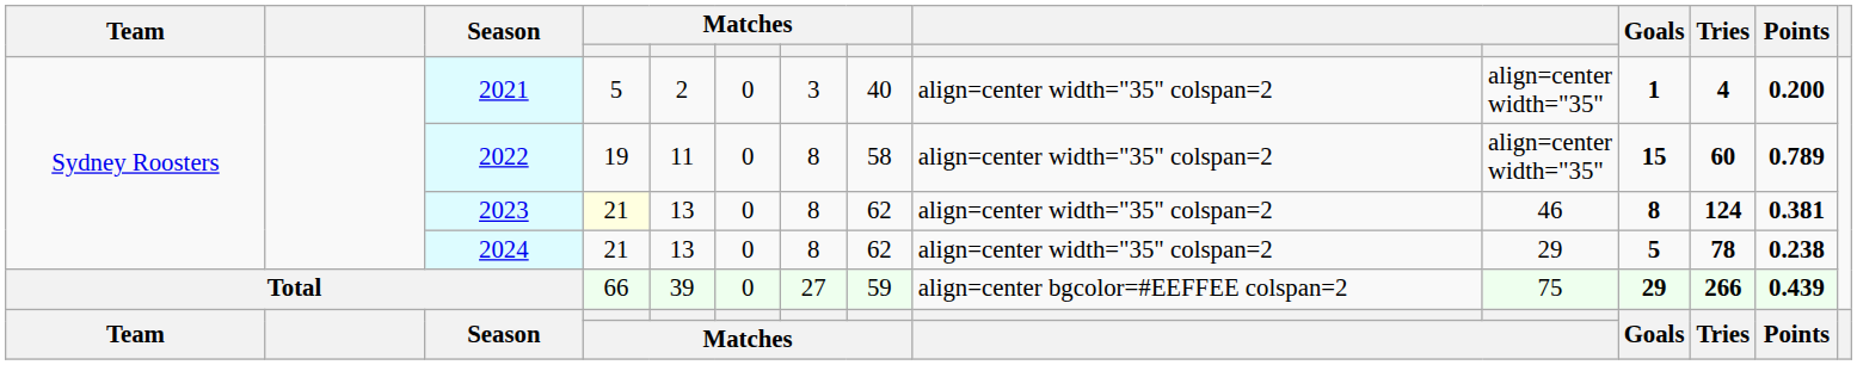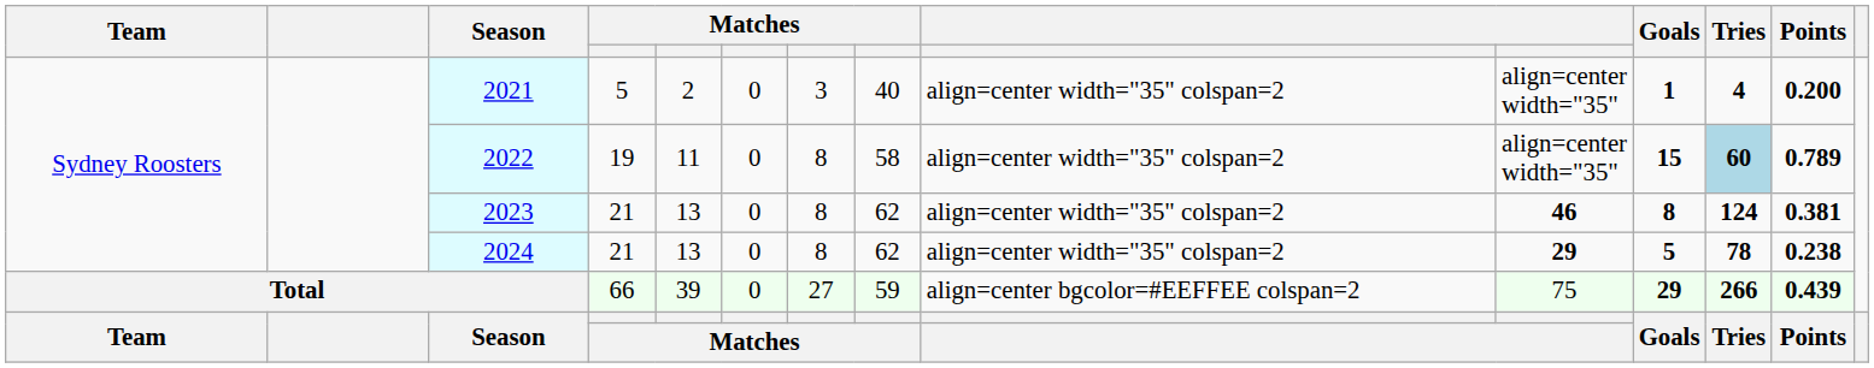2022 | Tries: no background -> lightblue background
2023 | column 4: lightyellow background -> no background
2023 | column 10: normal -> bold
2024 | column 10: normal -> bold
